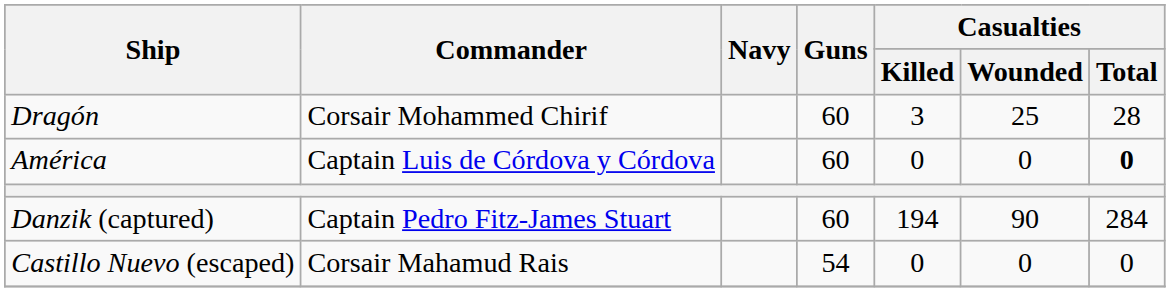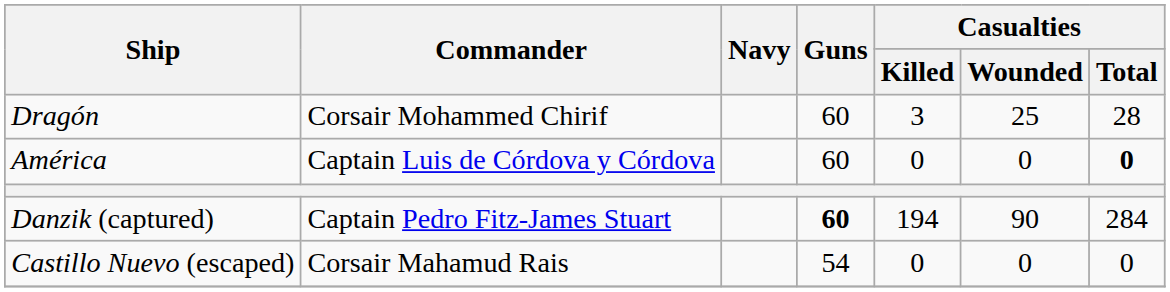Danzik (captured) | Guns: normal -> bold
